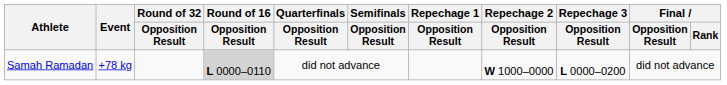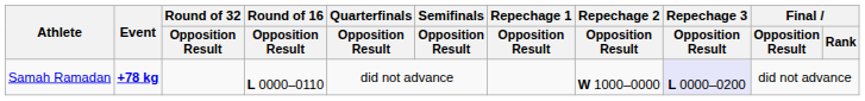Samah Ramadan | Event: normal -> bold
Samah Ramadan | Round of 16 / Opposition Result: lightgrey background -> no background
Samah Ramadan | Repechage 3 / Opposition Result: no background -> lavender background
